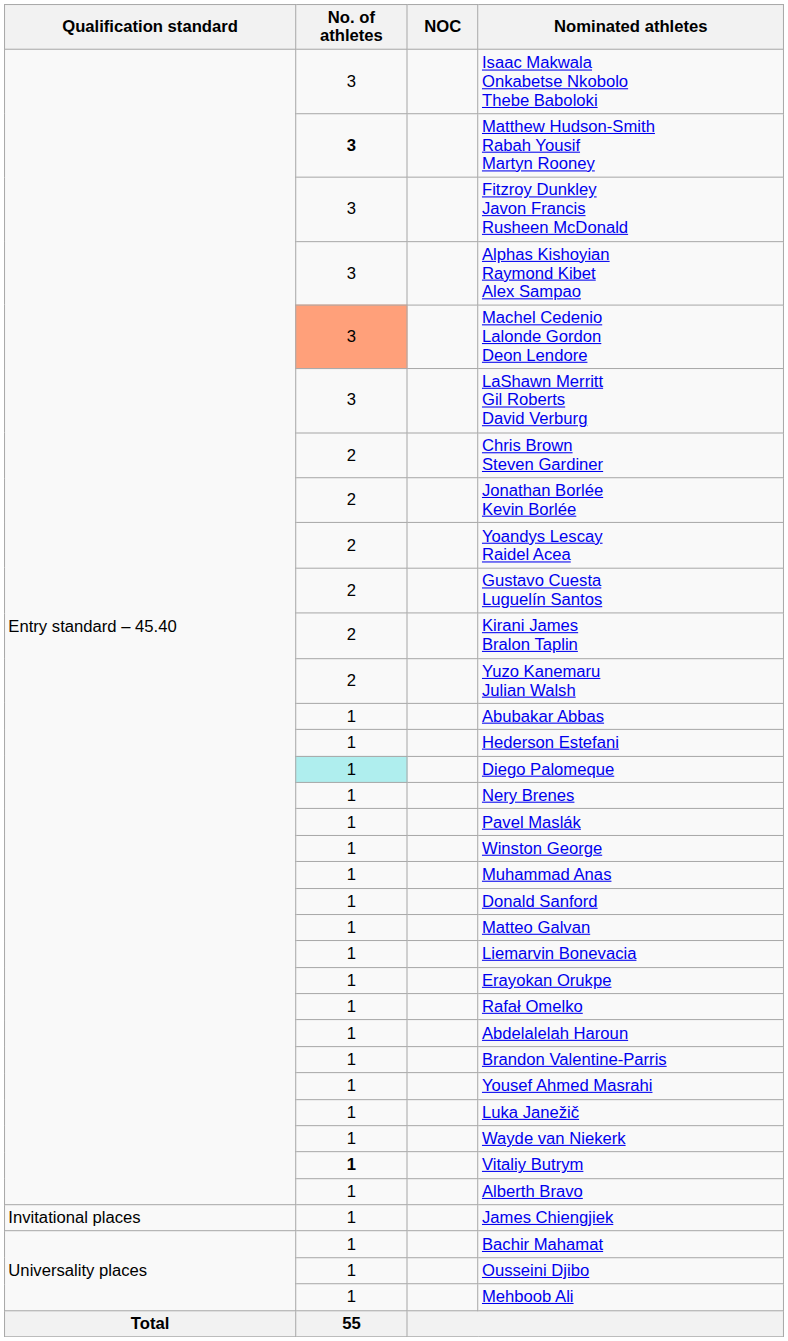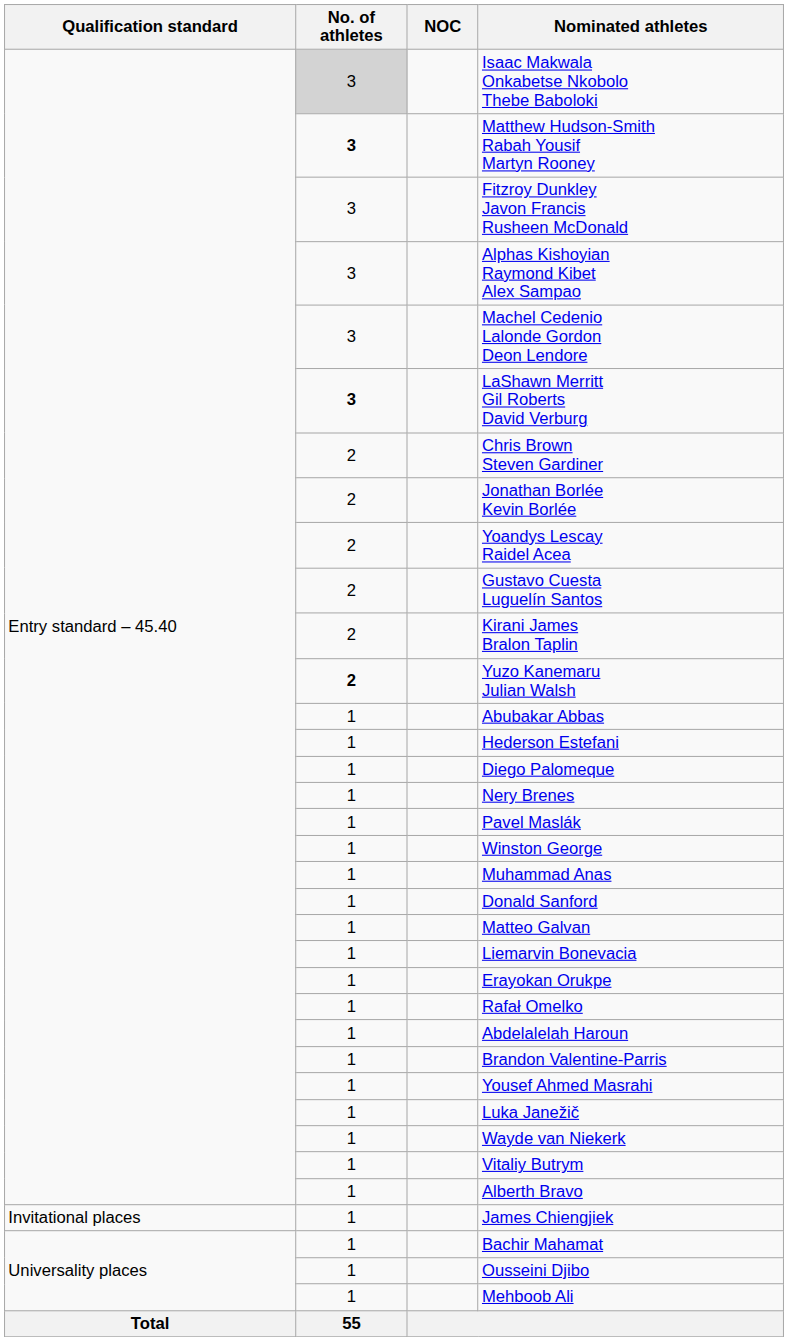Isaac Makwala Onkabetse Nkobolo Thebe Baboloki | No. of athletes: no background -> lightgrey background
Machel Cedenio Lalonde Gordon Deon Lendore | No. of athletes: lightsalmon background -> no background
LaShawn Merritt Gil Roberts David Verburg | No. of athletes: normal -> bold
Yuzo Kanemaru Julian Walsh | No. of athletes: normal -> bold
Diego Palomeque | No. of athletes: paleturquoise background -> no background
Vitaliy Butrym | No. of athletes: bold -> normal
